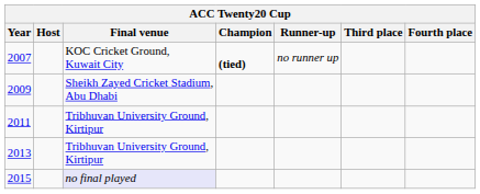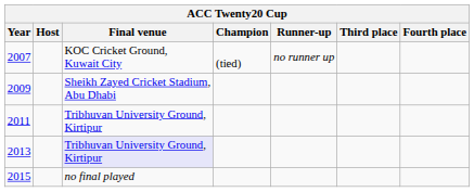2007 | Champion: bold -> normal
2013 | Final venue: no background -> lavender background
2015 | Final venue: lavender background -> no background
